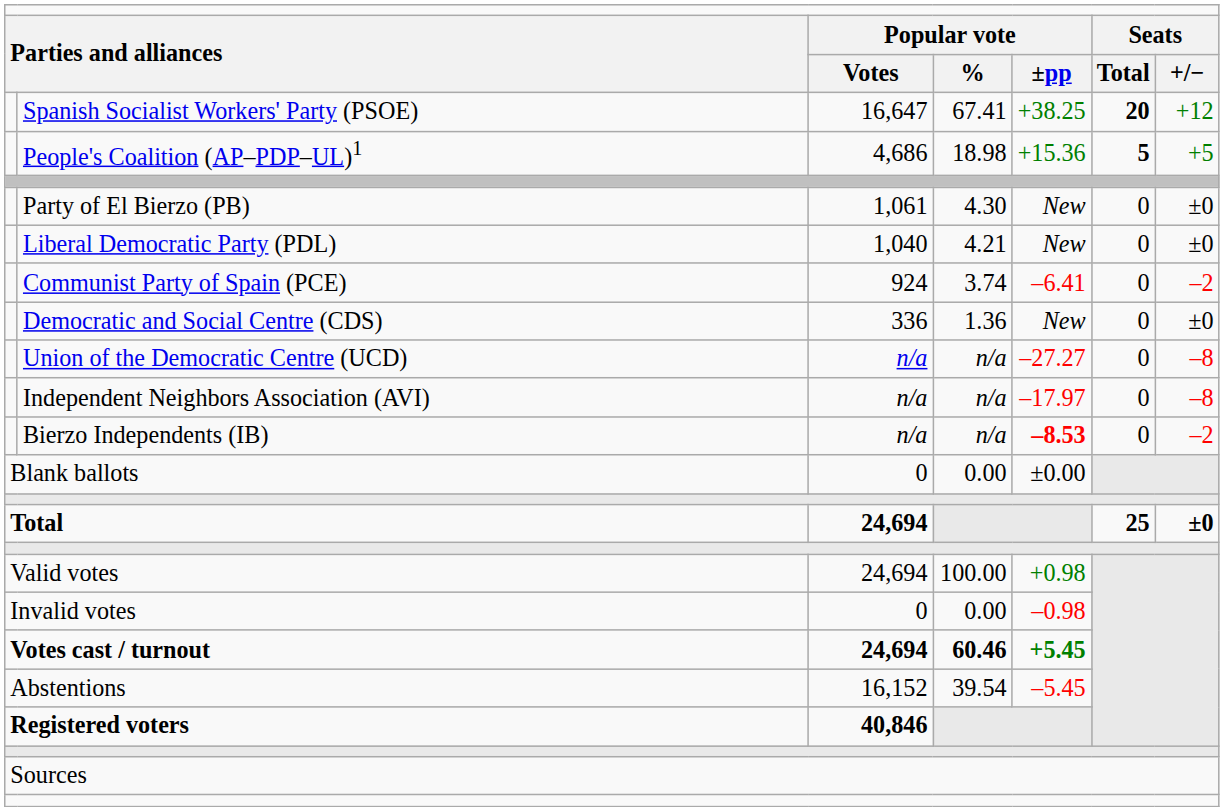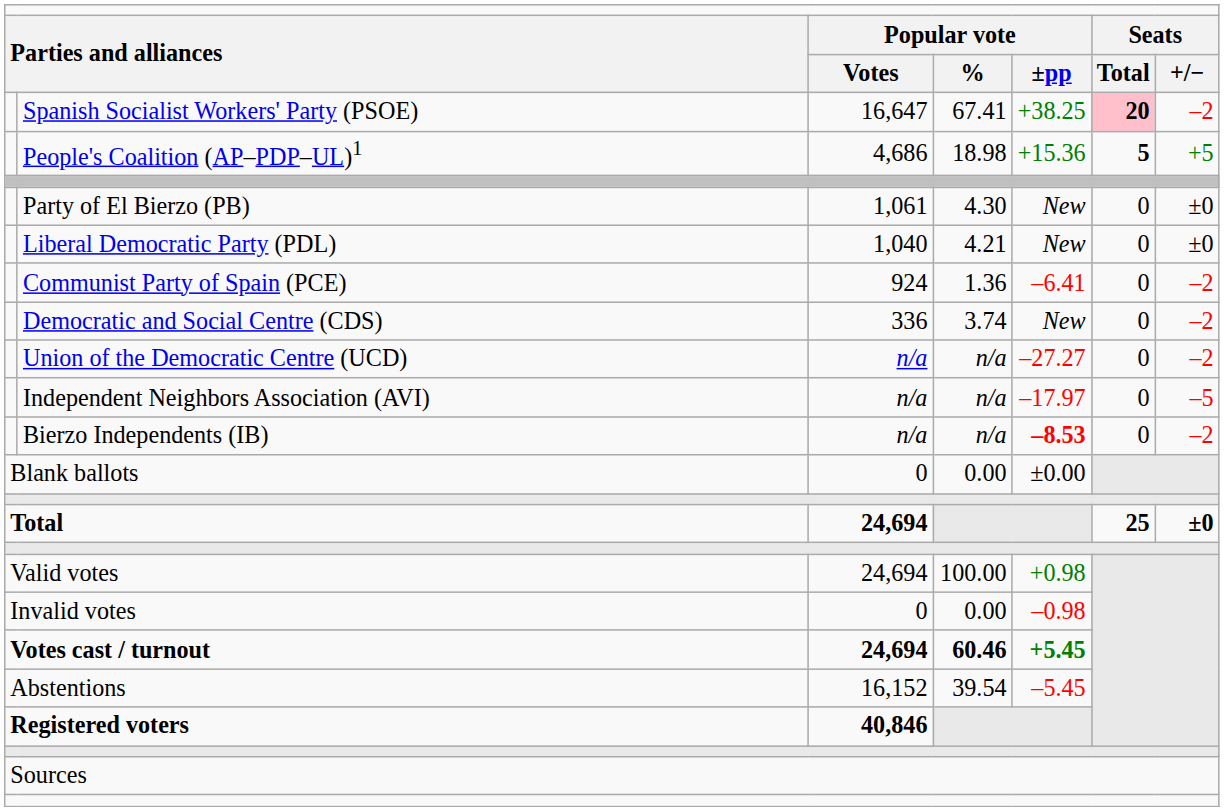Spanish Socialist Workers' Party (PSOE) | column 6: no background -> pink background
Spanish Socialist Workers' Party (PSOE) | column 7: +12 -> –2
Communist Party of Spain (PCE) | column 4: 3.74 -> 1.36
Democratic and Social Centre (CDS) | column 4: 1.36 -> 3.74
Democratic and Social Centre (CDS) | column 7: ±0 -> –2
Union of the Democratic Centre (UCD) | column 7: –8 -> –2
Independent Neighbors Association (AVI) | column 7: –8 -> –5
